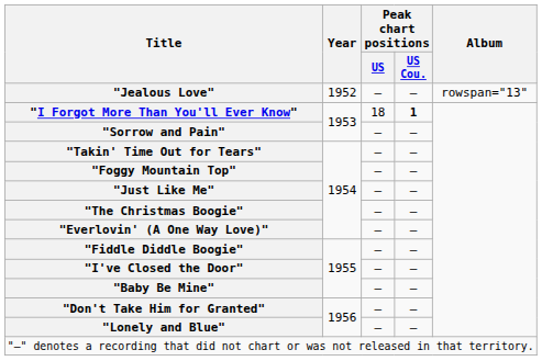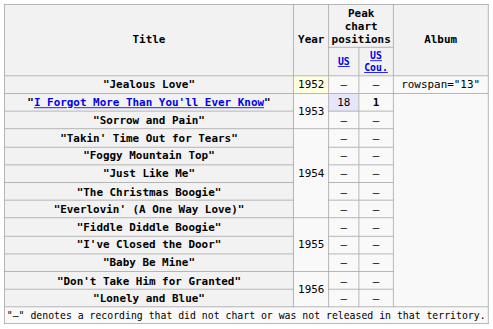"Jealous Love" | Year: no background -> lightyellow background
"I Forgot More Than You'll Ever Know" | Peak chart positions / US: no background -> lavender background
